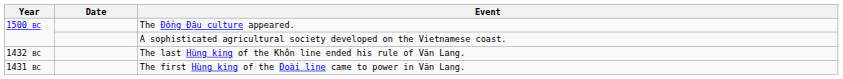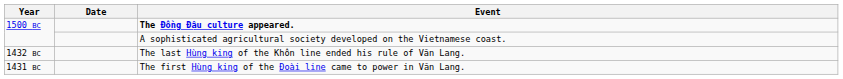The Đồng Đậu culture appeared. | Event: normal -> bold
